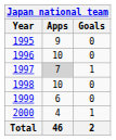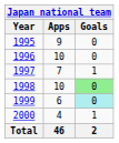1997 | Apps: lightgrey background -> no background
1998 | Goals: no background -> lightgreen background
1999 | Goals: no background -> paleturquoise background
